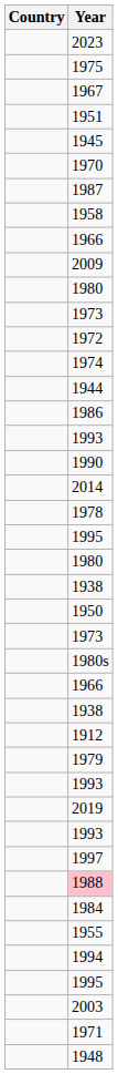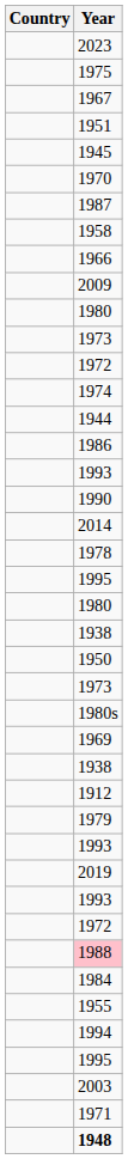row 28 | Year: 1966 -> 1969
row 35 | Year: 1997 -> 1972
row 43 | Year: normal -> bold
